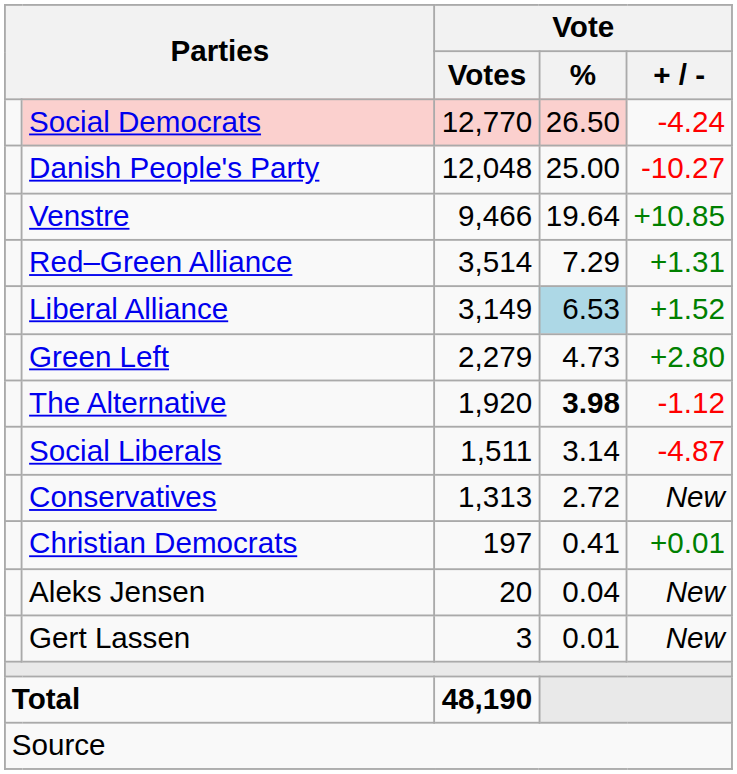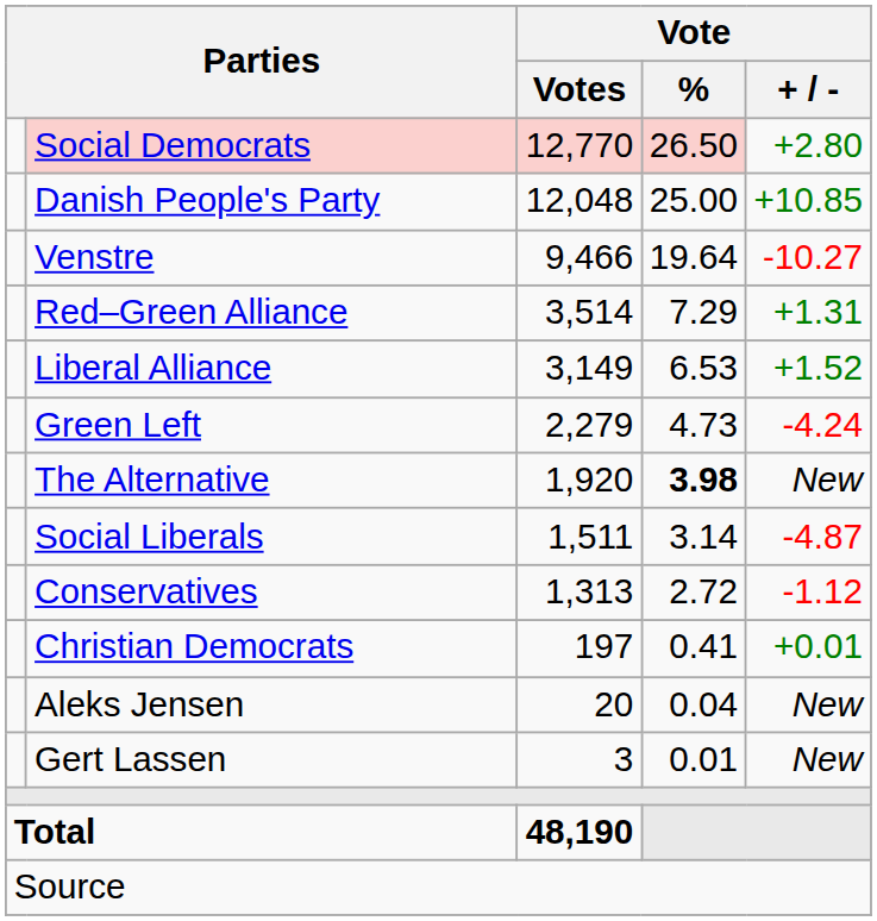Social Democrats | Vote / + / -: -4.24 -> +2.80
Danish People's Party | Vote / + / -: -10.27 -> +10.85
Venstre | Vote / + / -: +10.85 -> -10.27
Liberal Alliance | Vote / %: lightblue background -> no background
Green Left | Vote / + / -: +2.80 -> -4.24
The Alternative | Vote / + / -: -1.12 -> New
Conservatives | Vote / + / -: New -> -1.12
